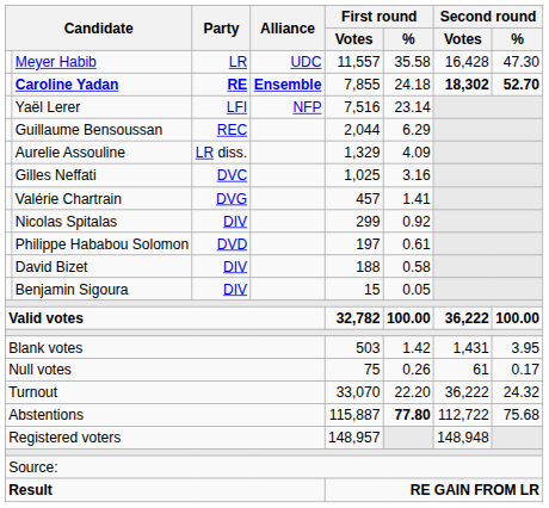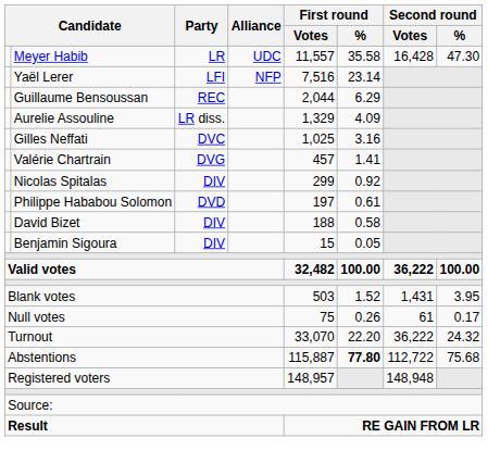- row: Caroline Yadan | RE | Ensemble | 7,855 | 24.18 | 18,302 | 52.70
Valid votes | First round / Votes: 32,782 -> 32,482
Blank votes | First round / %: 1.42 -> 1.52
